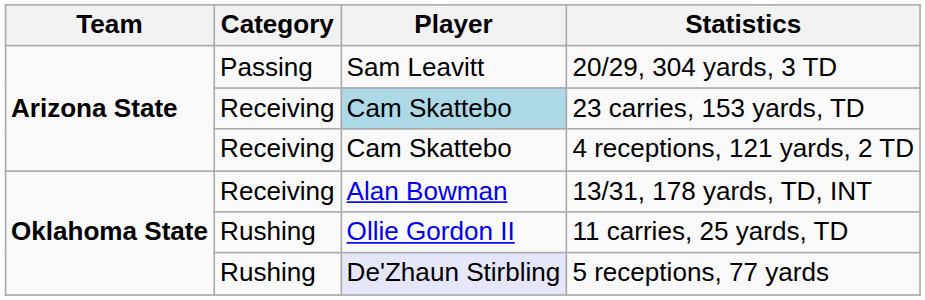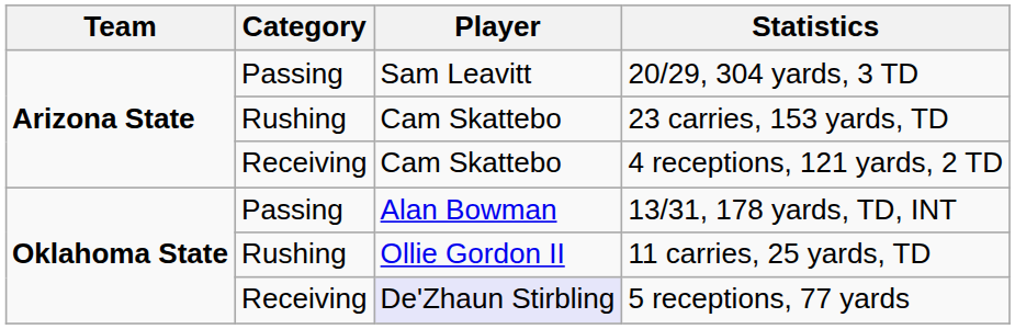23 carries, 153 yards, TD | Category: Receiving -> Rushing
23 carries, 153 yards, TD | Player: lightblue background -> no background
13/31, 178 yards, TD, INT | Category: Receiving -> Passing
5 receptions, 77 yards | Category: Rushing -> Receiving
